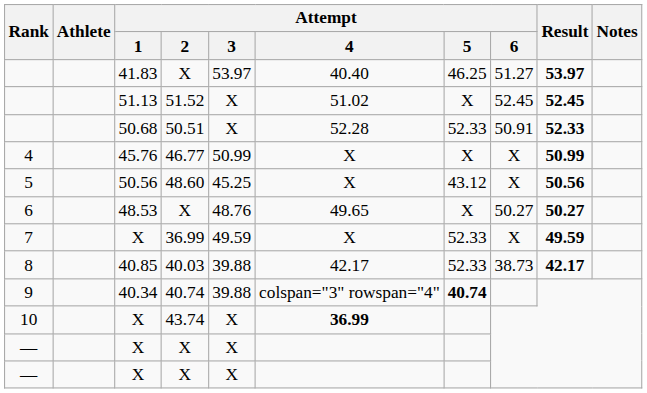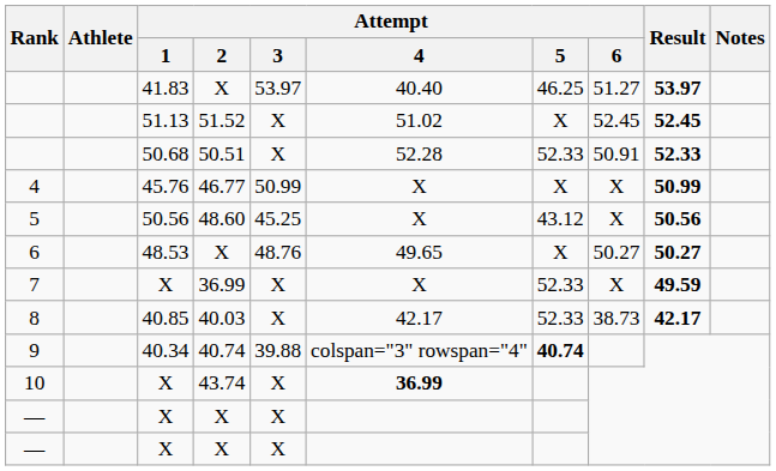7 | Attempt / 3: 49.59 -> X
8 | Attempt / 3: 39.88 -> X
